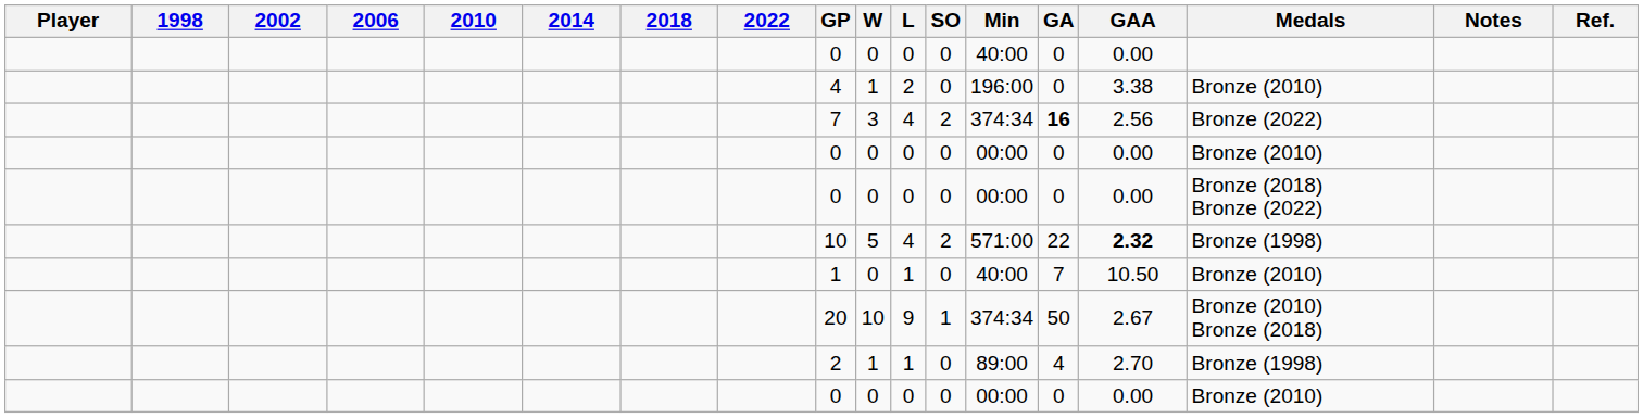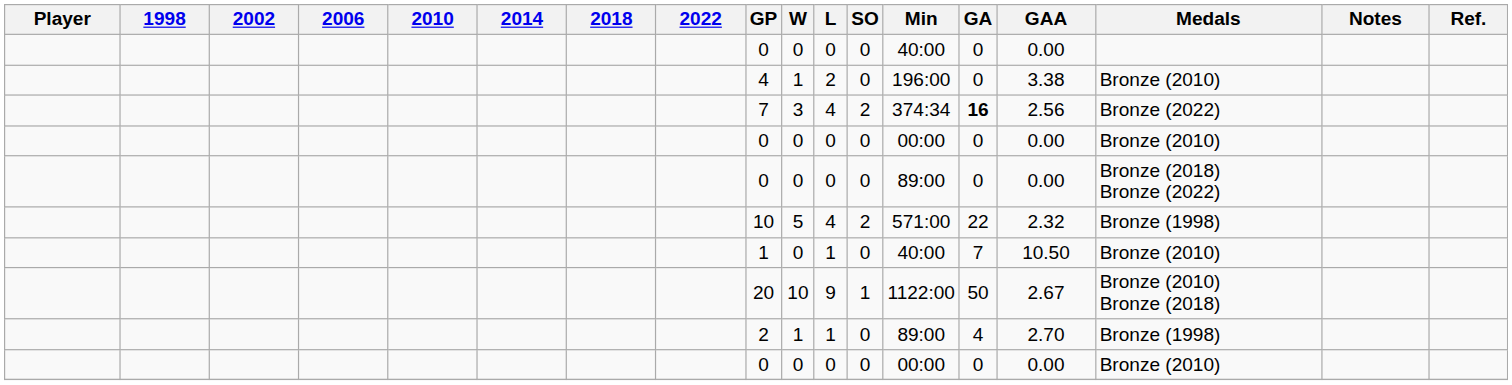row 6 | Min: 00:00 -> 89:00
row 7 | GAA: bold -> normal
row 9 | Min: 374:34 -> 1122:00
